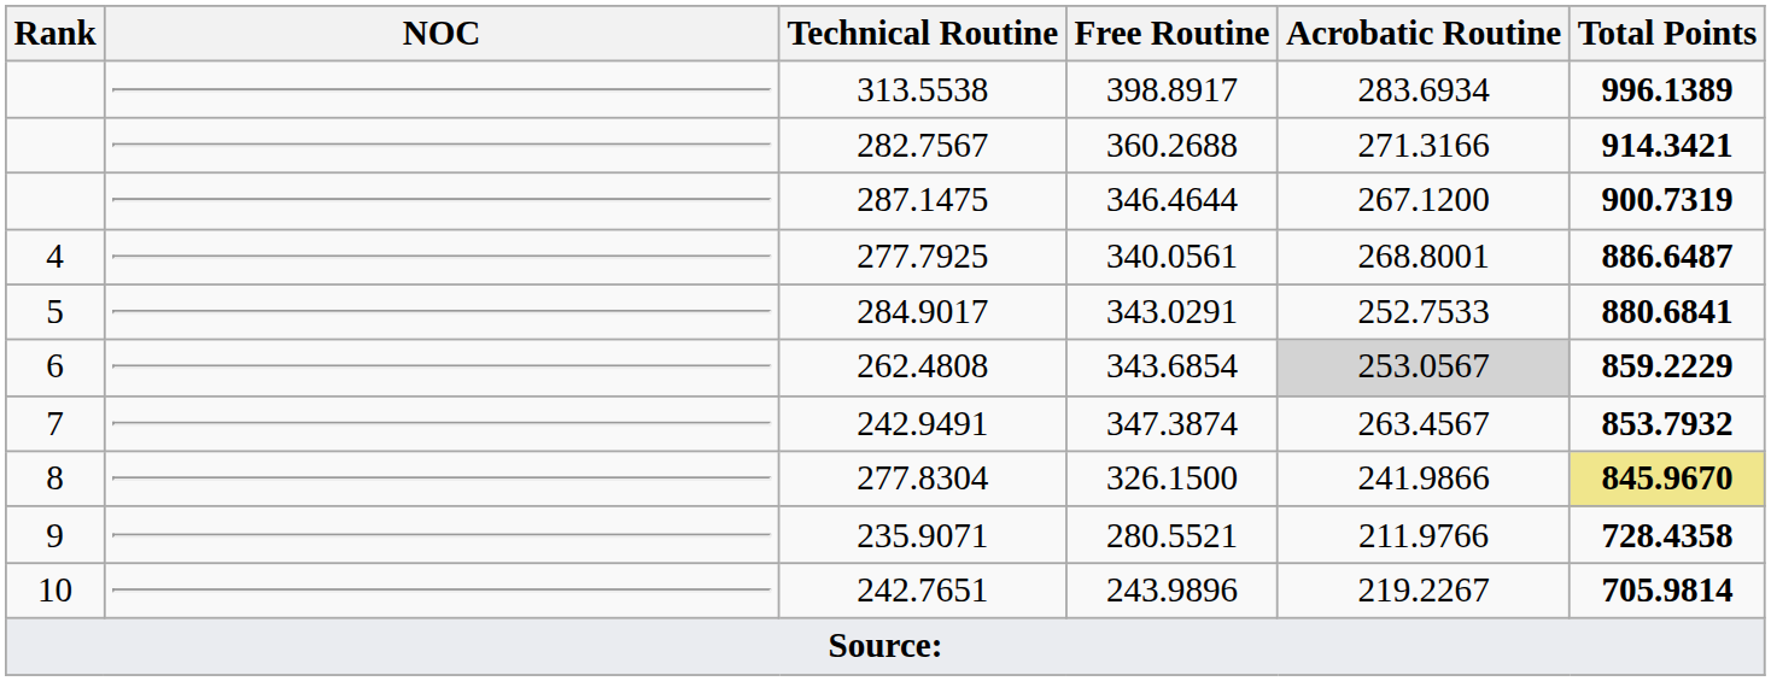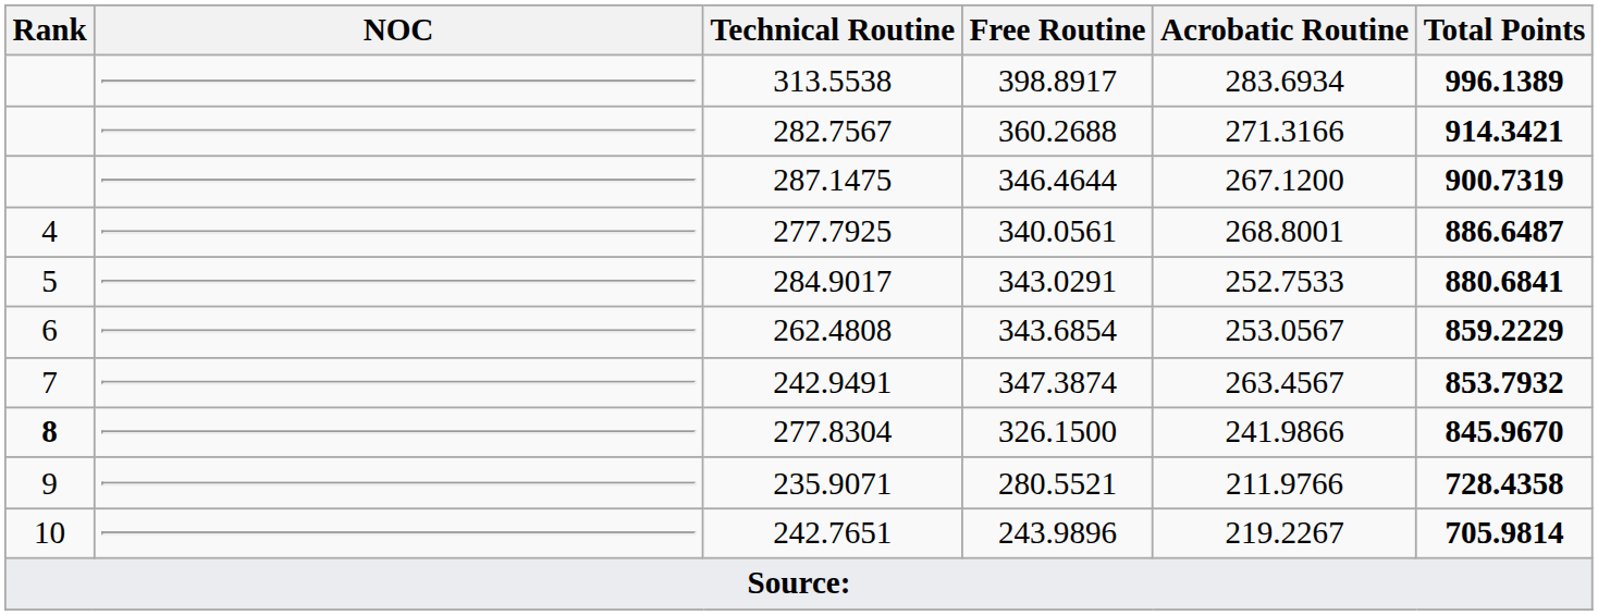262.4808 | Acrobatic Routine: lightgrey background -> no background
277.8304 | Rank: normal -> bold
277.8304 | Total Points: khaki background -> no background
